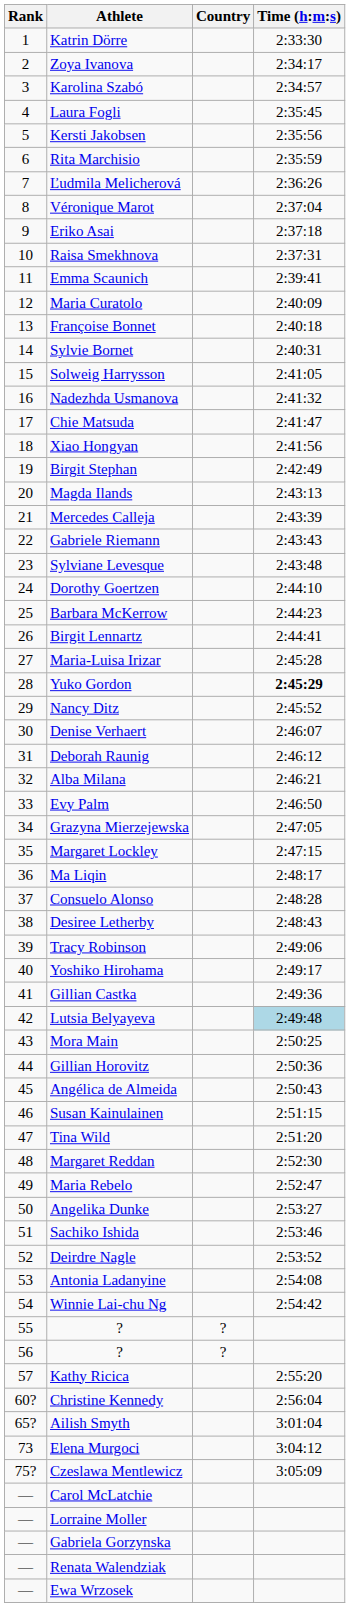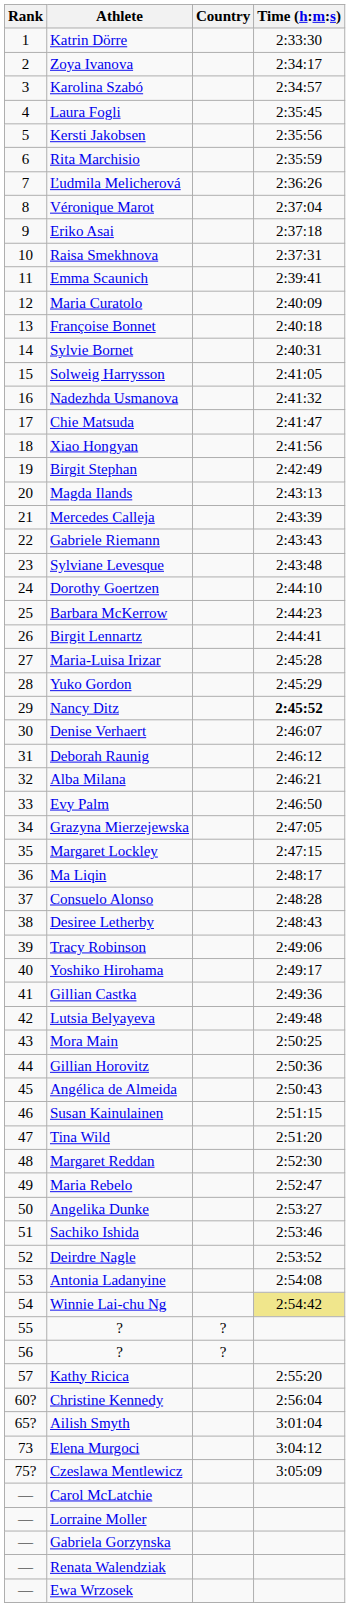Yuko Gordon | Time (h:m:s): bold -> normal
Nancy Ditz | Time (h:m:s): normal -> bold
Lutsia Belyayeva | Time (h:m:s): lightblue background -> no background
Winnie Lai-chu Ng | Time (h:m:s): no background -> khaki background
